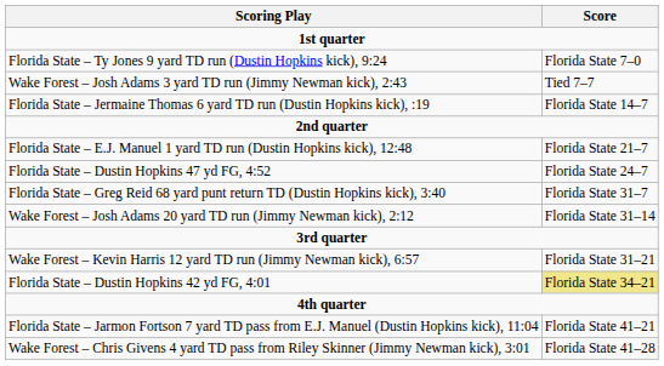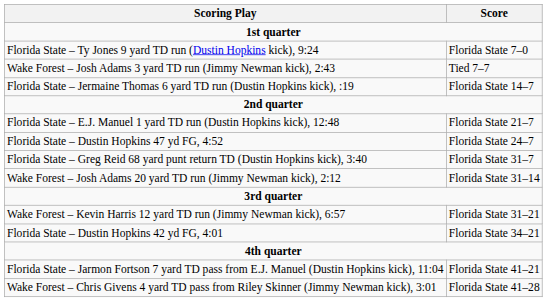Florida State – Dustin Hopkins 42 yd FG, 4:01 | Score: khaki background -> no background
